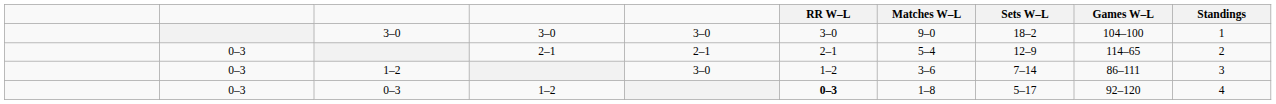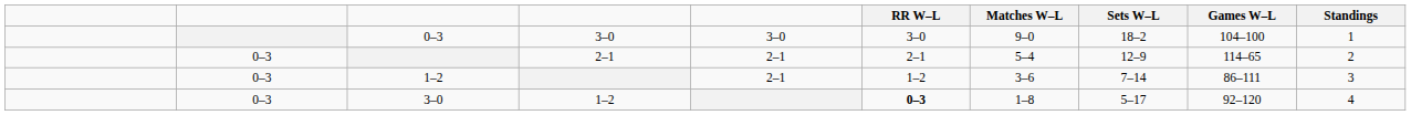row 2 | column 3: 3–0 -> 0–3
row 4 | column 5: 3–0 -> 2–1
row 5 | column 3: 0–3 -> 3–0
